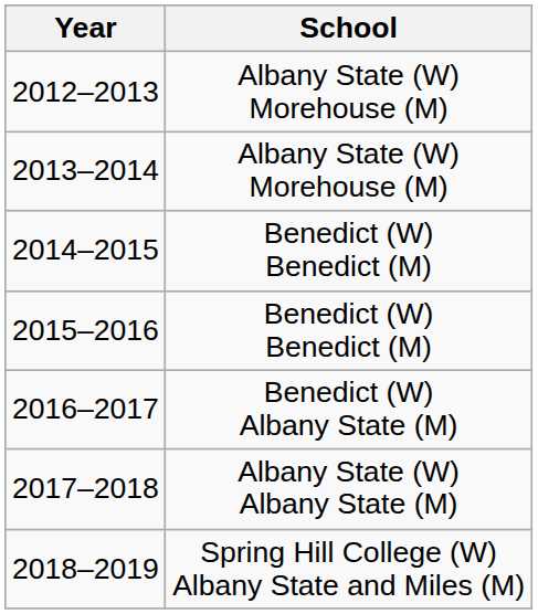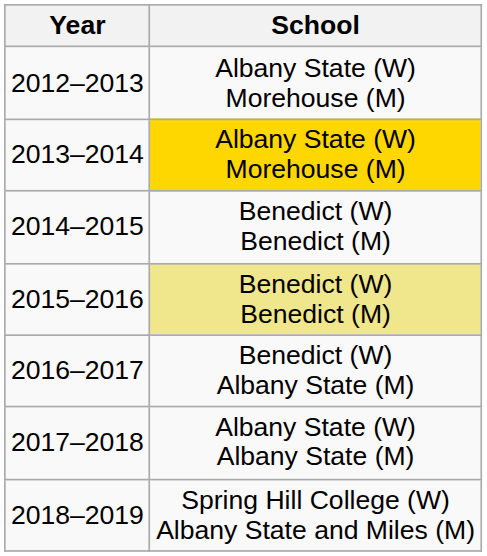2013–2014 | School: no background -> gold background
2015–2016 | School: no background -> khaki background
